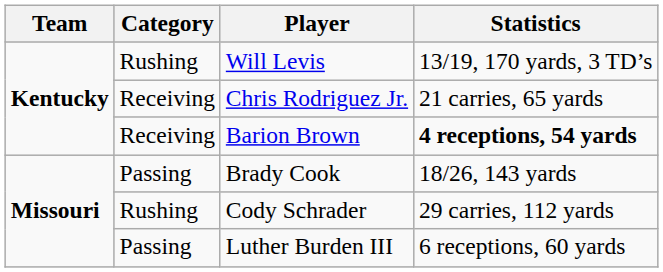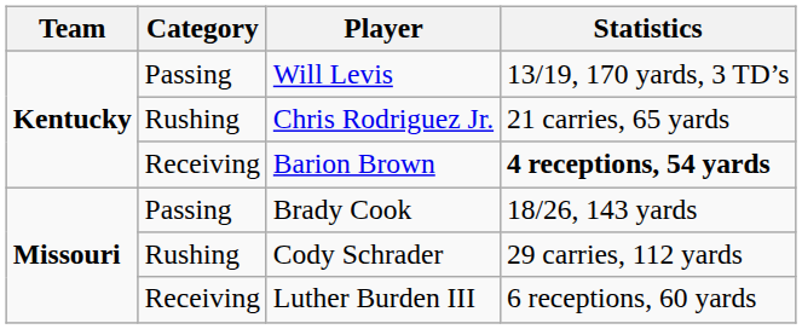Will Levis | Category: Rushing -> Passing
Chris Rodriguez Jr. | Category: Receiving -> Rushing
Luther Burden III | Category: Passing -> Receiving
